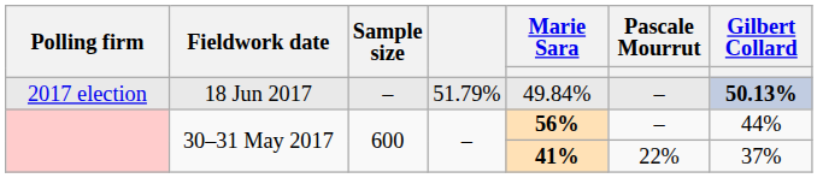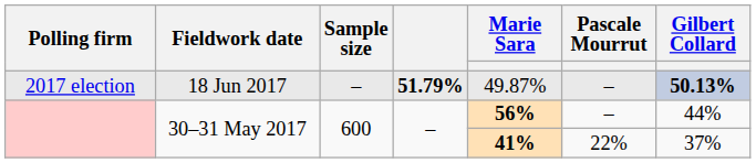2017 election | column 4: normal -> bold
2017 election | Marie Sara: 49.84% -> 49.87%
